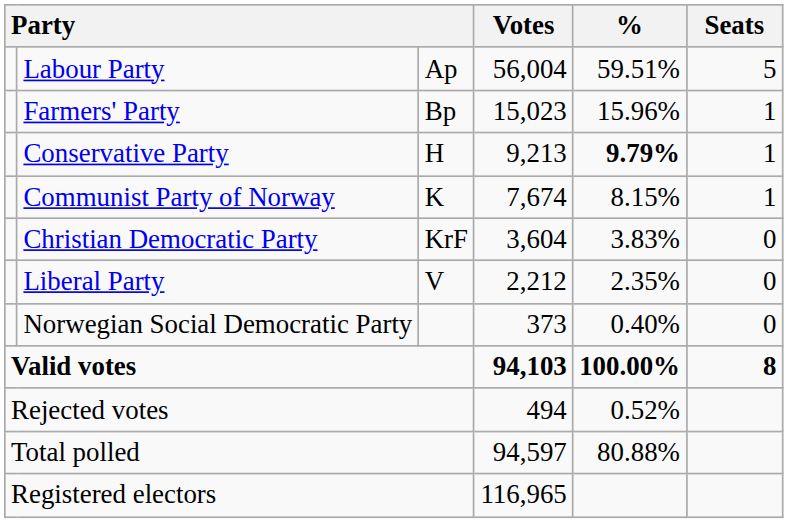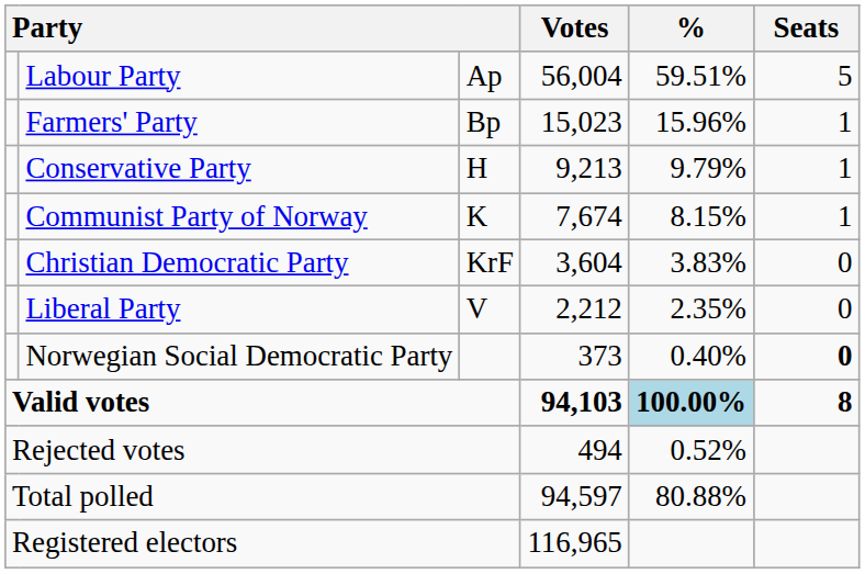Conservative Party | %: bold -> normal
Norwegian Social Democratic Party | Seats: normal -> bold
Valid votes | %: no background -> lightblue background
